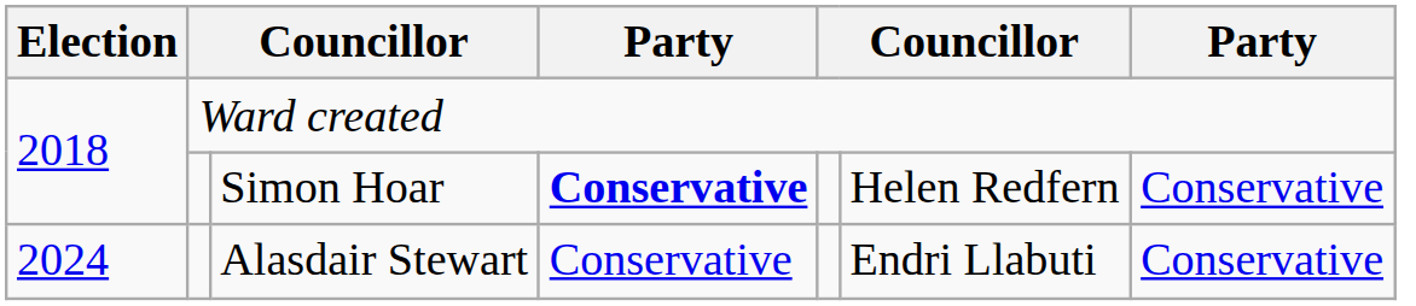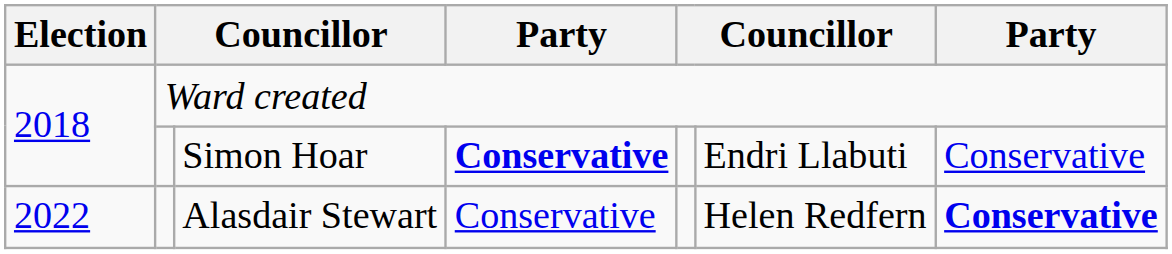Simon Hoar | column 6: Helen Redfern -> Endri Llabuti
Alasdair Stewart | Election: 2024 -> 2022
Alasdair Stewart | column 6: Endri Llabuti -> Helen Redfern
Alasdair Stewart | column 7: normal -> bold
